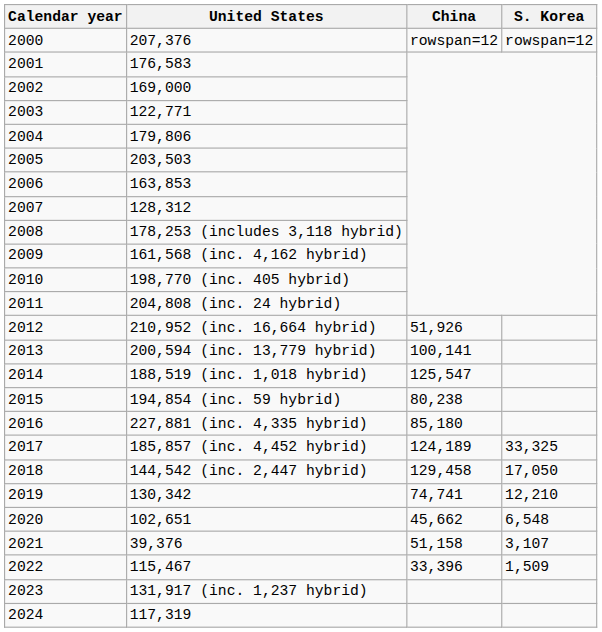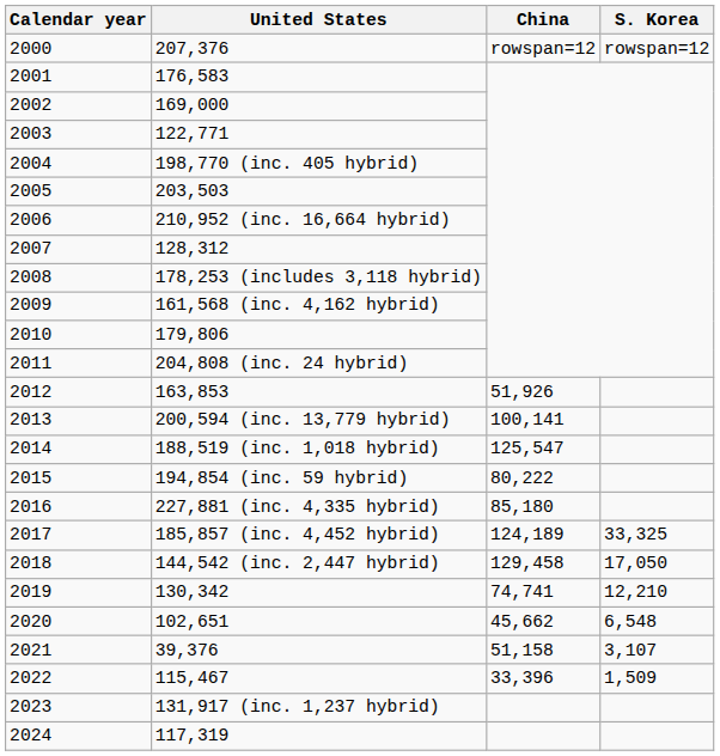2004 | United States: 179,806 -> 198,770 (inc. 405 hybrid)
2006 | United States: 163,853 -> 210,952 (inc. 16,664 hybrid)
2010 | United States: 198,770 (inc. 405 hybrid) -> 179,806
2012 | United States: 210,952 (inc. 16,664 hybrid) -> 163,853
2015 | China: 80,238 -> 80,222
